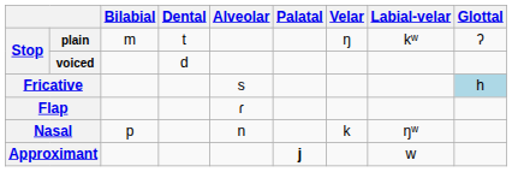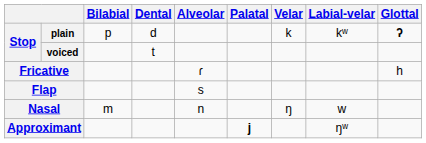plain | Bilabial: m -> p
plain | Dental: t -> d
plain | Velar: ŋ -> k
plain | Glottal: normal -> bold
voiced | Dental: d -> t
Fricative | Alveolar: s -> ɾ
Fricative | Glottal: lightblue background -> no background
Flap | Alveolar: ɾ -> s
Nasal | Bilabial: p -> m
Nasal | Velar: k -> ŋ
Nasal | Labial-velar: ŋʷ -> w
Approximant | Labial-velar: w -> ŋʷ
